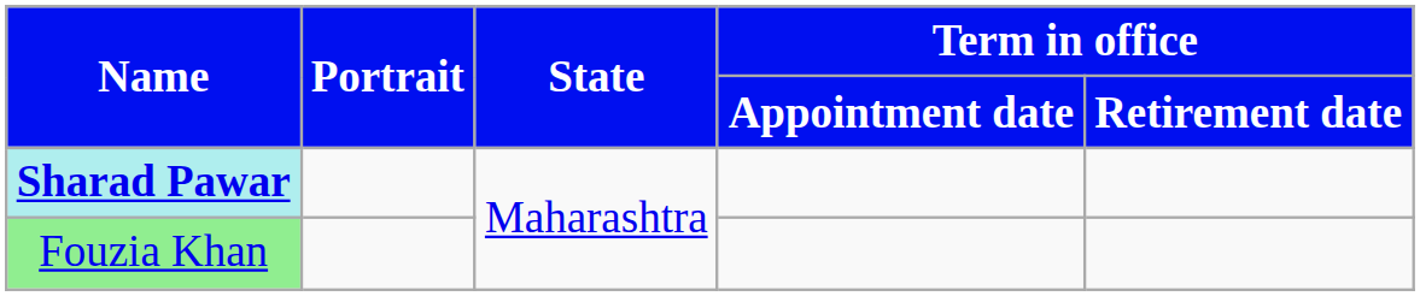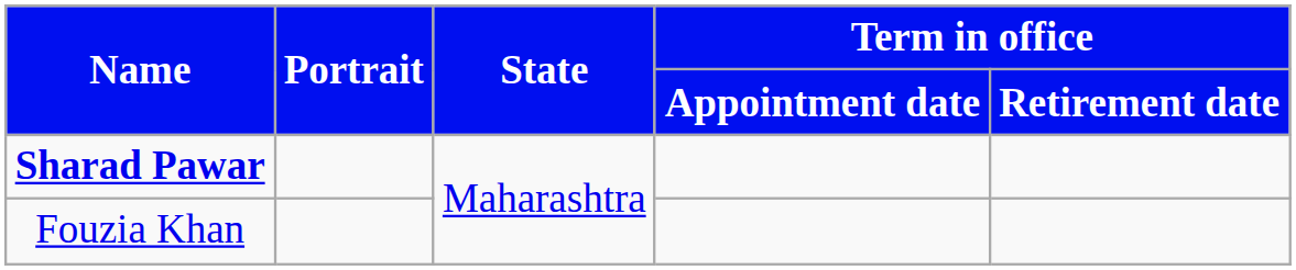Sharad Pawar | Name: paleturquoise background -> no background
Fouzia Khan | Name: lightgreen background -> no background
